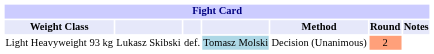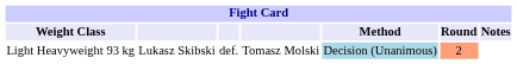Light Heavyweight 93 kg | column 4: lightblue background -> no background
Light Heavyweight 93 kg | Method: no background -> lightblue background
